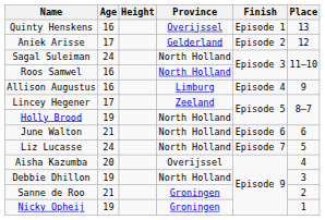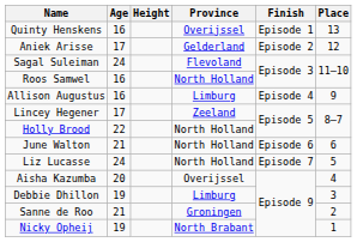Sagal Suleiman | Province: North Holland -> Flevoland
Holly Brood | Age: 19 -> 22
Debbie Dhillon | Province: North Holland -> Limburg
Nicky Opheij | Province: Groningen -> North Brabant
